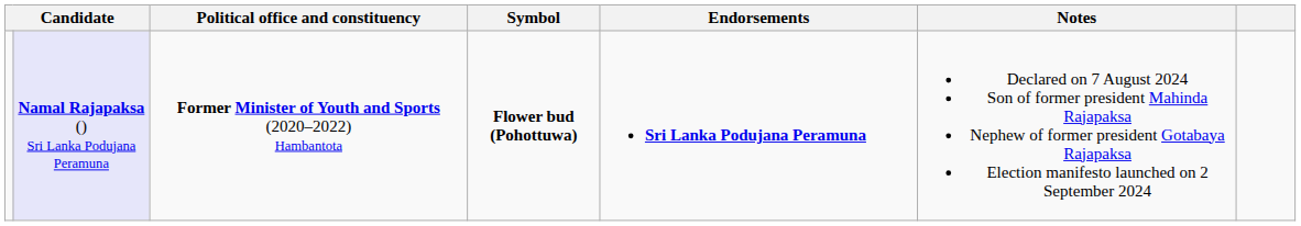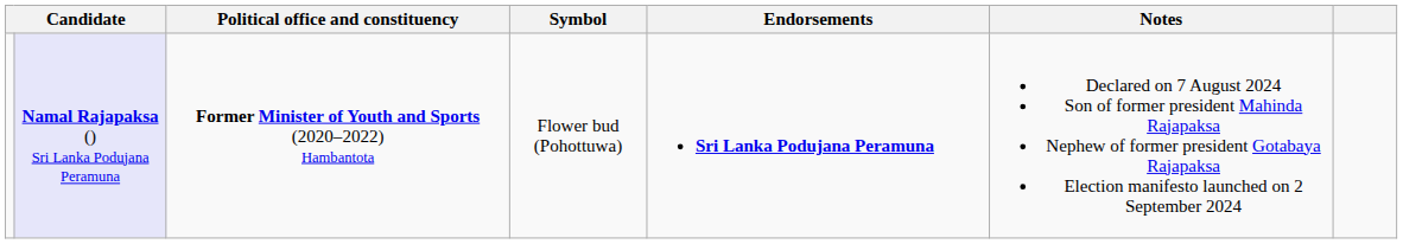Namal Rajapaksa () Sri Lanka Podujana Peramuna | Symbol: bold -> normal
